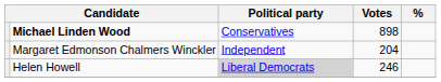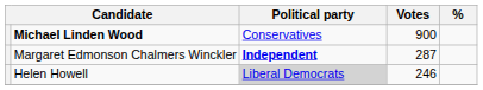Michael Linden Wood | Votes: 898 -> 900
Margaret Edmonson Chalmers Winckler | Political party: normal -> bold
Margaret Edmonson Chalmers Winckler | Votes: 204 -> 287
